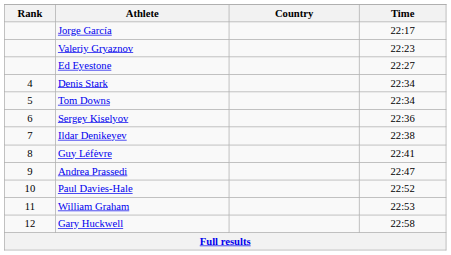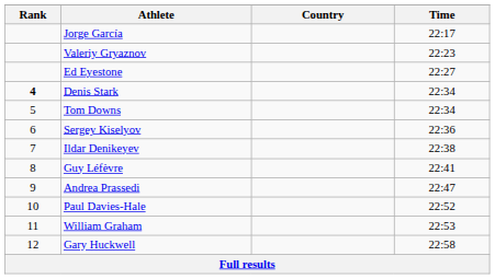Denis Stark | Rank: normal -> bold
